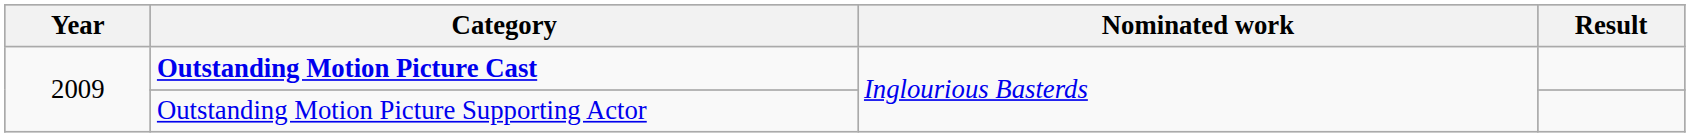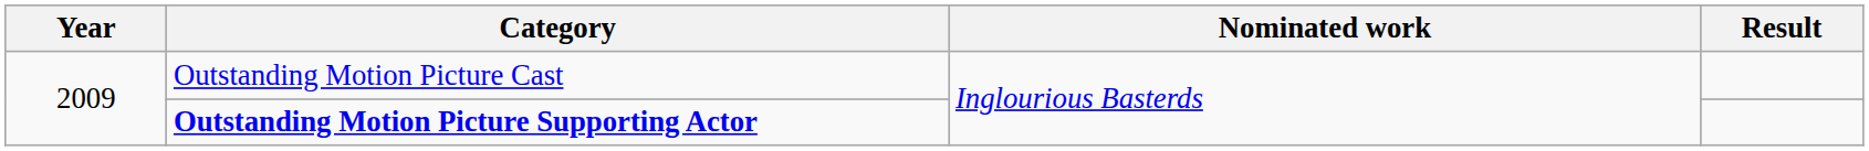Outstanding Motion Picture Cast | Category: bold -> normal
Outstanding Motion Picture Supporting Actor | Category: normal -> bold
